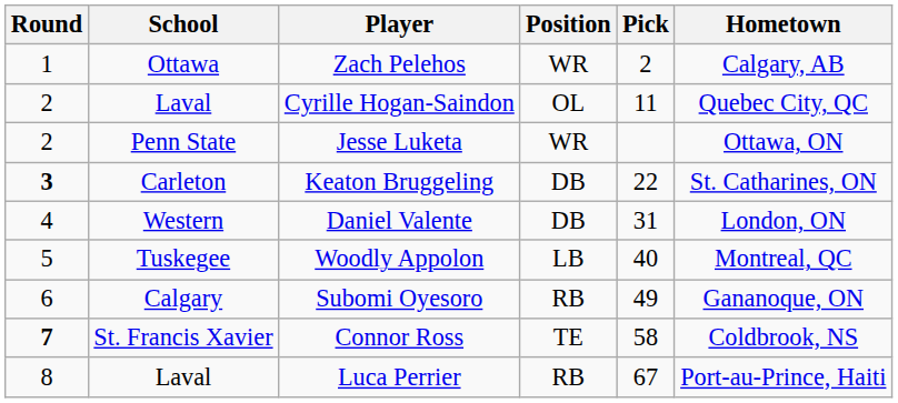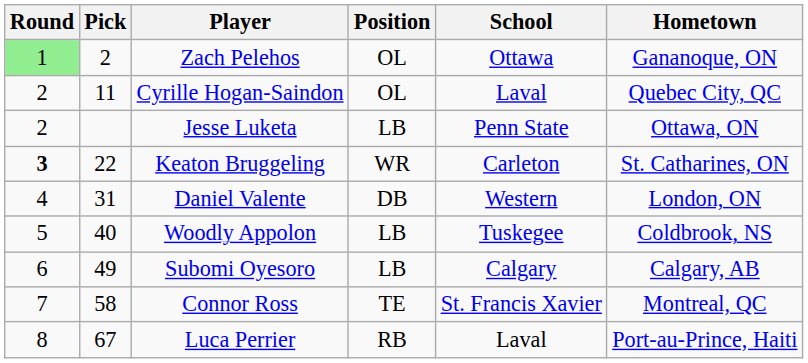columns swapped: Pick <-> School
Zach Pelehos | Round: no background -> lightgreen background
Zach Pelehos | Position: WR -> OL
Zach Pelehos | Hometown: Calgary, AB -> Gananoque, ON
Jesse Luketa | Position: WR -> LB
Keaton Bruggeling | Position: DB -> WR
Woodly Appolon | Hometown: Montreal, QC -> Coldbrook, NS
Subomi Oyesoro | Position: RB -> LB
Subomi Oyesoro | Hometown: Gananoque, ON -> Calgary, AB
Connor Ross | Round: bold -> normal
Connor Ross | Hometown: Coldbrook, NS -> Montreal, QC
